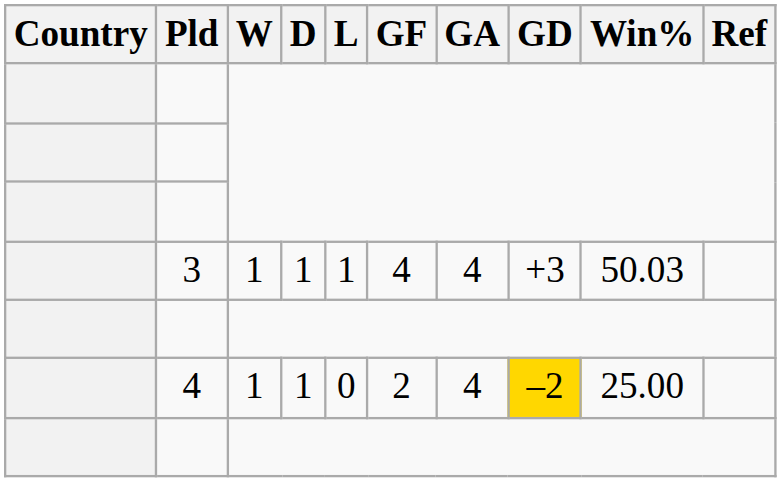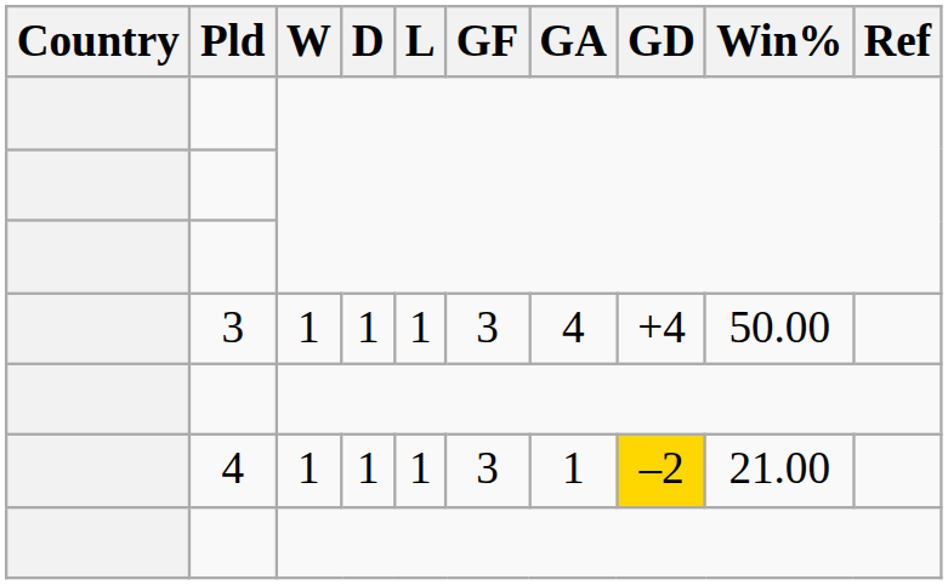row 5 | GF: 4 -> 3
row 5 | GD: +3 -> +4
row 5 | Win%: 50.03 -> 50.00
row 7 | L: 0 -> 1
row 7 | GF: 2 -> 3
row 7 | GA: 4 -> 1
row 7 | Win%: 25.00 -> 21.00
